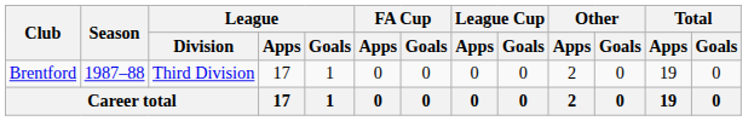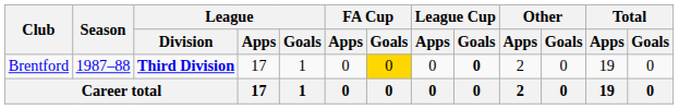Brentford | League / Division: normal -> bold
Brentford | FA Cup / Goals: no background -> gold background
Brentford | League Cup / Goals: normal -> bold
